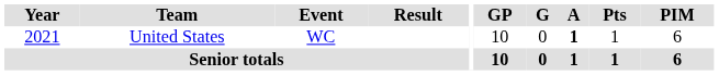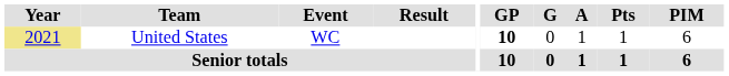United States | Year: no background -> khaki background
United States | GP: normal -> bold
United States | A: bold -> normal
